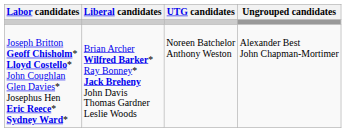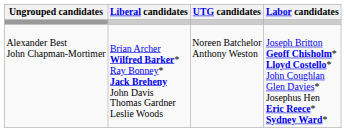columns swapped: Labor candidates <-> Ungrouped candidates
